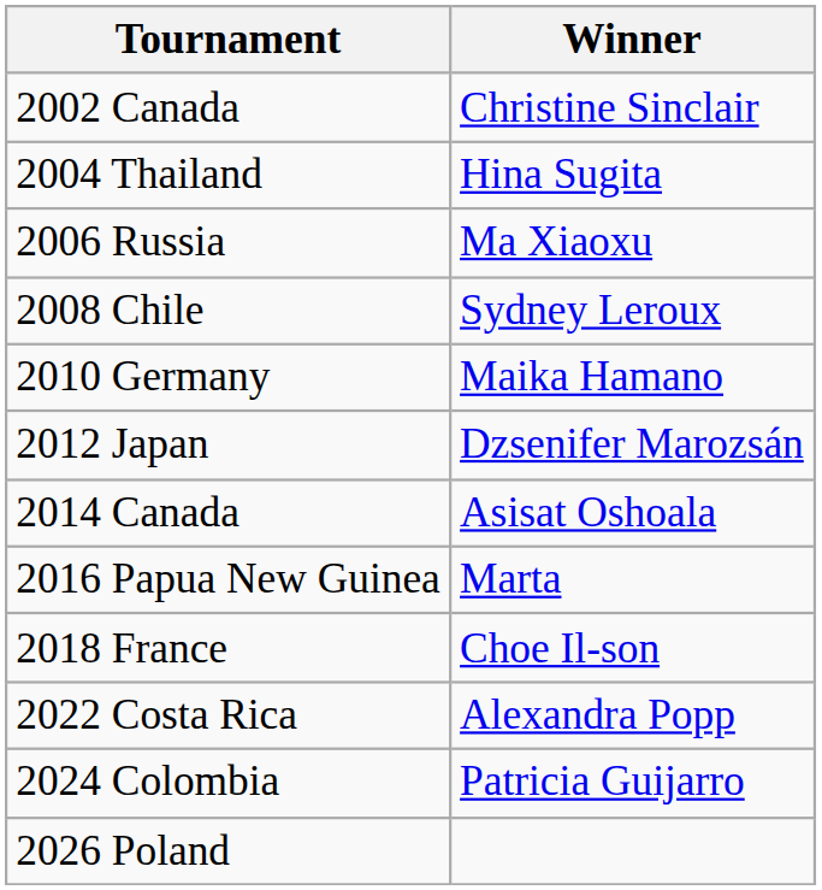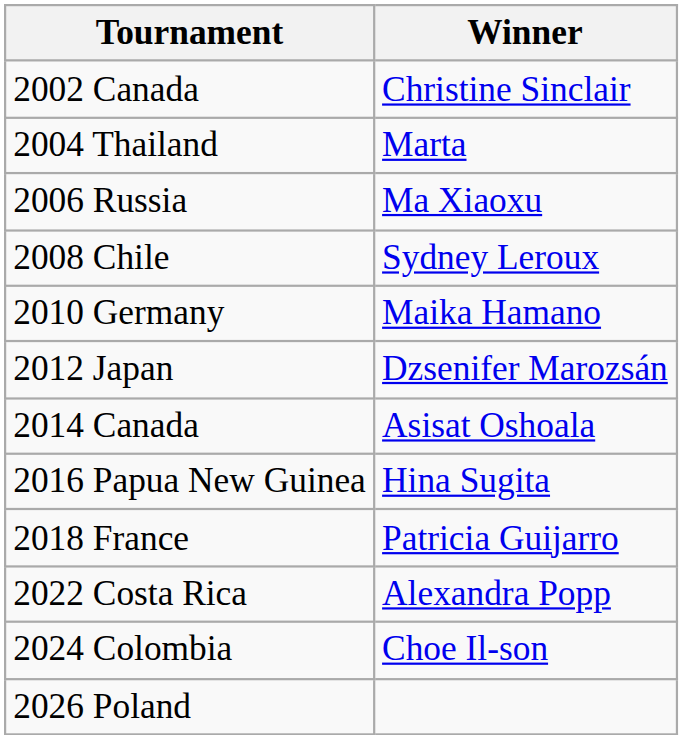2004 Thailand | Winner: Hina Sugita -> Marta
2016 Papua New Guinea | Winner: Marta -> Hina Sugita
2018 France | Winner: Choe Il-son -> Patricia Guijarro
2024 Colombia | Winner: Patricia Guijarro -> Choe Il-son
